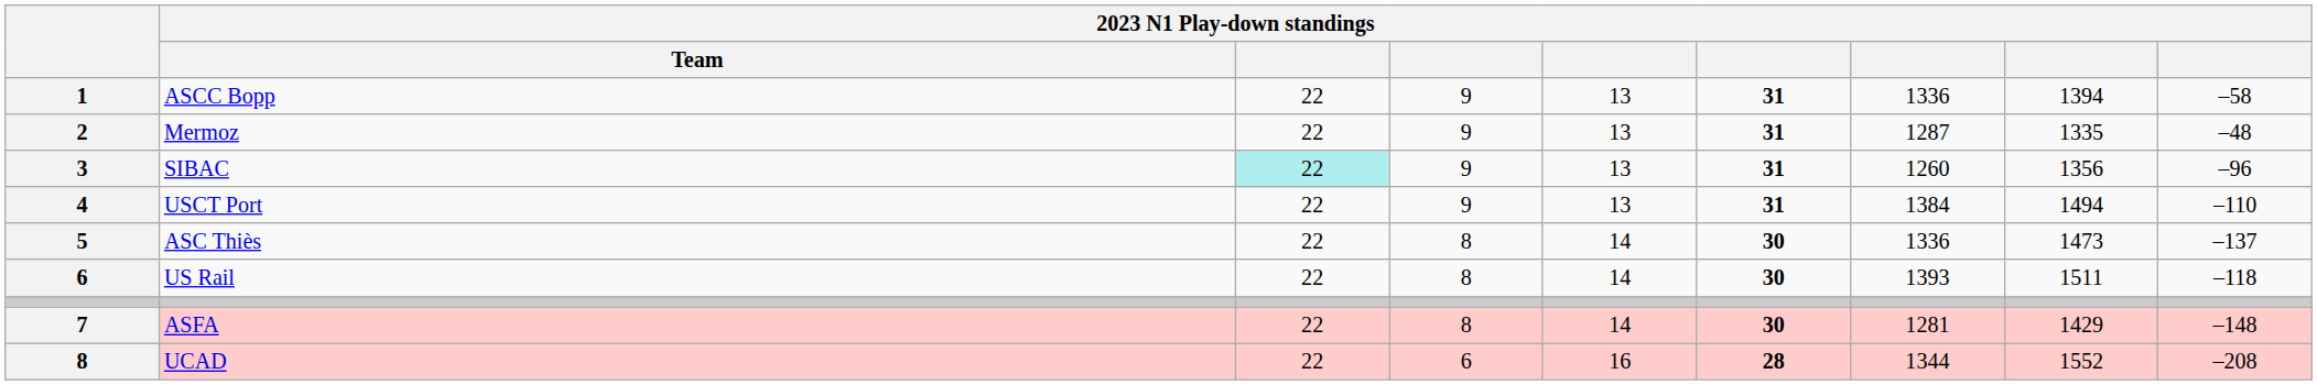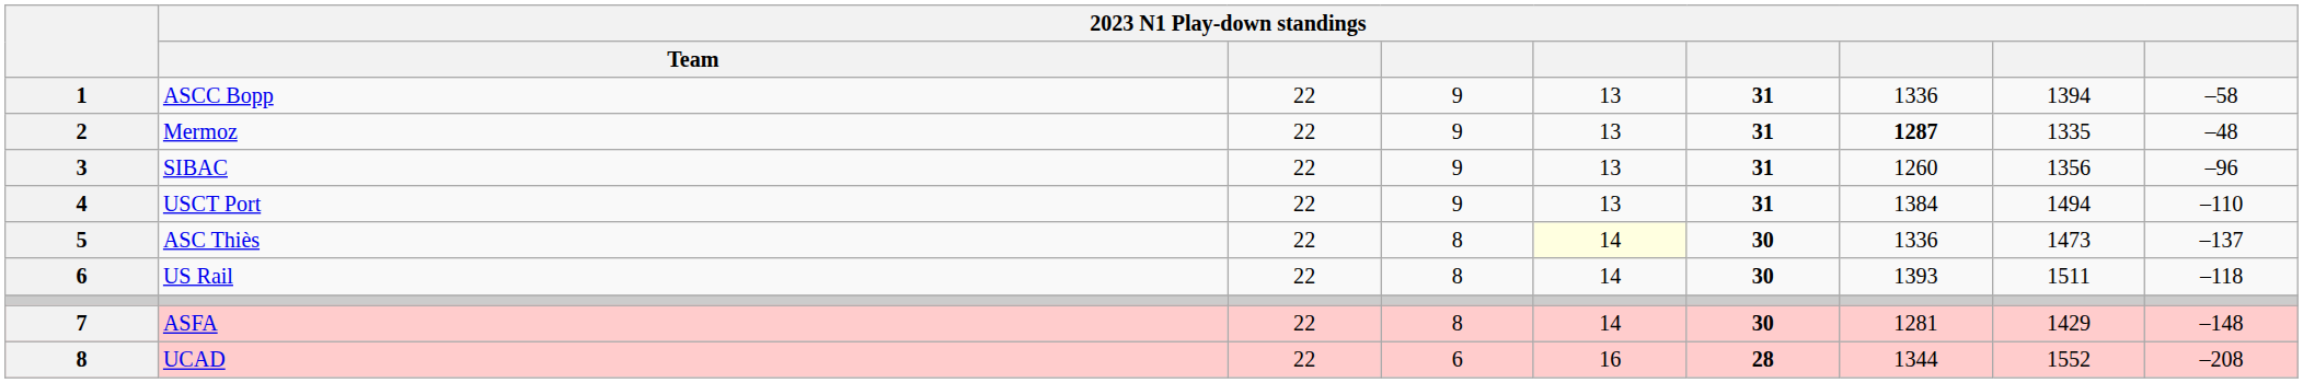Mermoz | column 7: normal -> bold
SIBAC | column 3: paleturquoise background -> no background
ASC Thiès | column 5: no background -> lightyellow background
